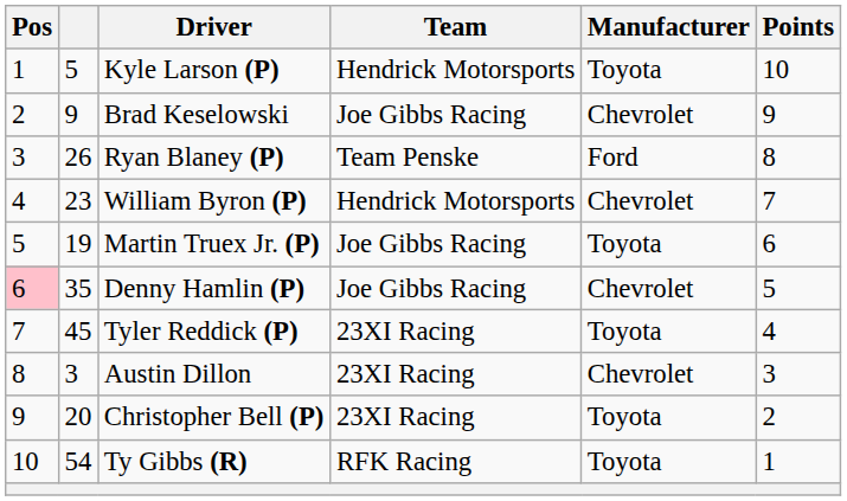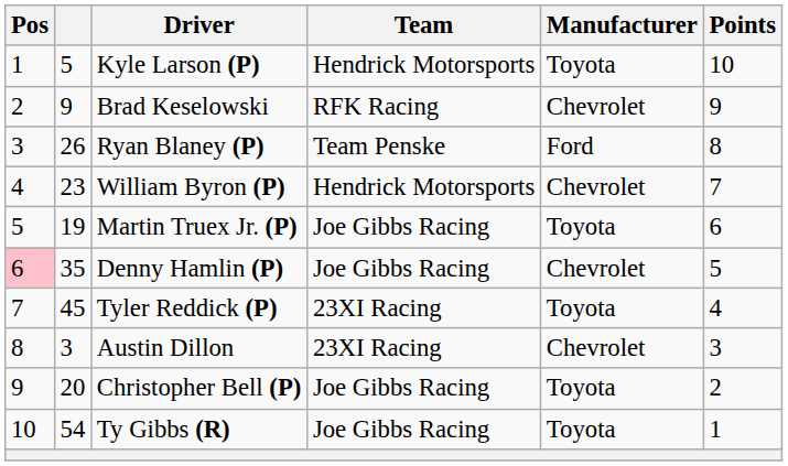Brad Keselowski | Team: Joe Gibbs Racing -> RFK Racing
Christopher Bell (P) | Team: 23XI Racing -> Joe Gibbs Racing
Ty Gibbs (R) | Team: RFK Racing -> Joe Gibbs Racing
